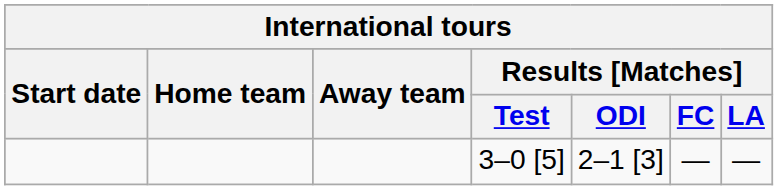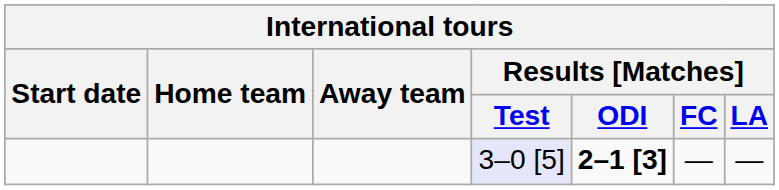row 4 | Results [Matches] / Test: no background -> lavender background
row 4 | Results [Matches] / ODI: normal -> bold
